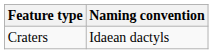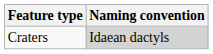Craters | Naming convention: no background -> lightgrey background
